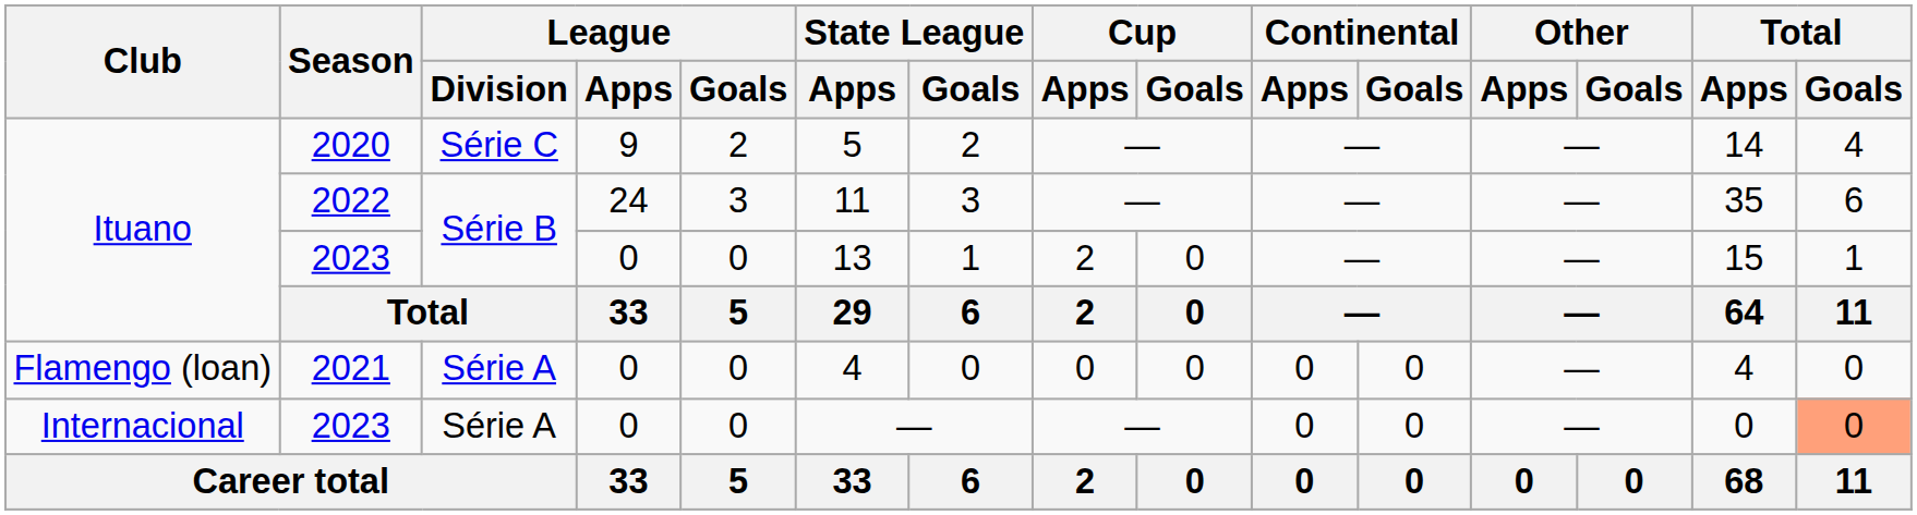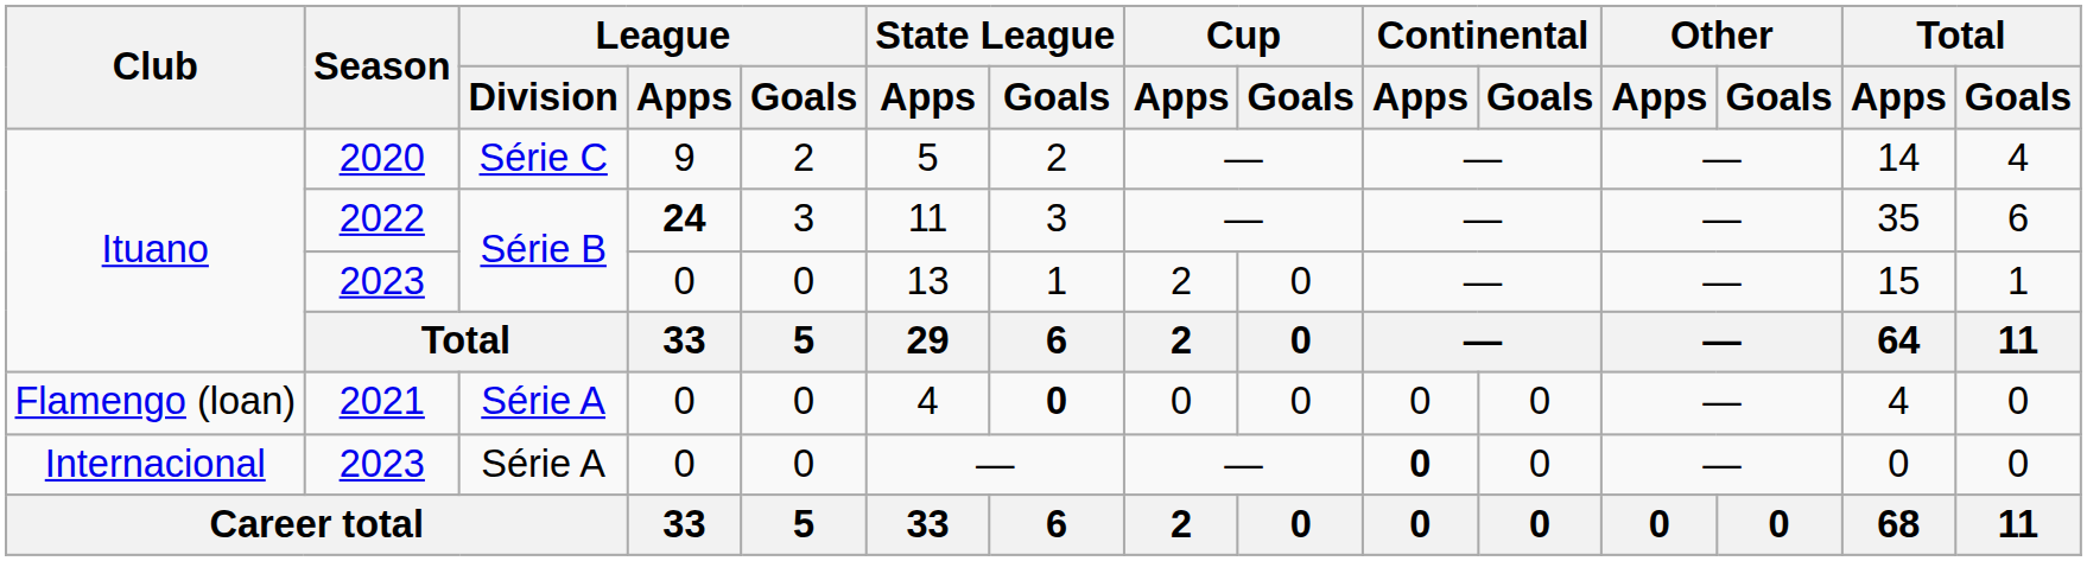2022 | League / Apps: normal -> bold
2021 | State League / Goals: normal -> bold
Internacional / 2023 | Continental / Apps: normal -> bold
Internacional / 2023 | Total / Goals: lightsalmon background -> no background
